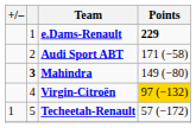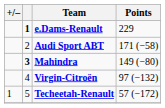e.Dams-Renault | column 2: normal -> bold
e.Dams-Renault | Points: bold -> normal
Virgin-Citroën | Points: gold background -> no background
